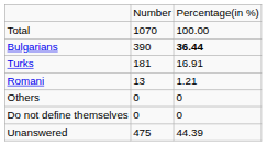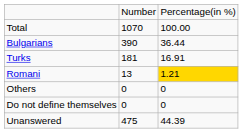Bulgarians | column 3: bold -> normal
Romani | column 3: no background -> gold background
